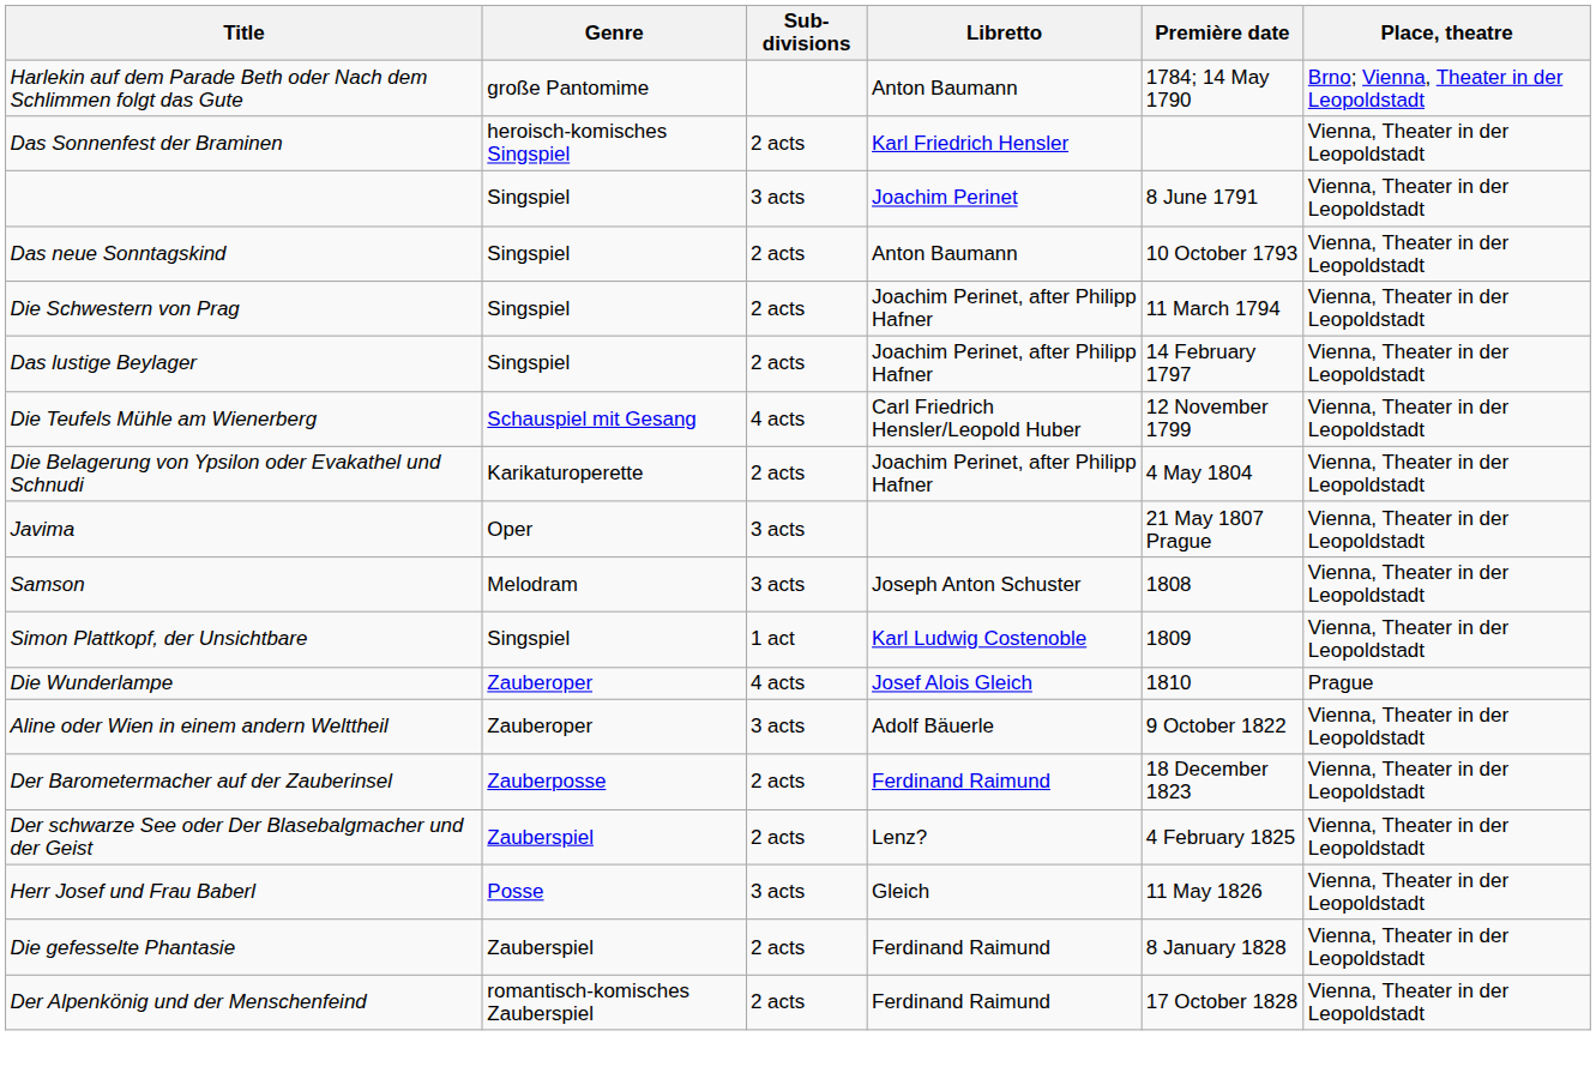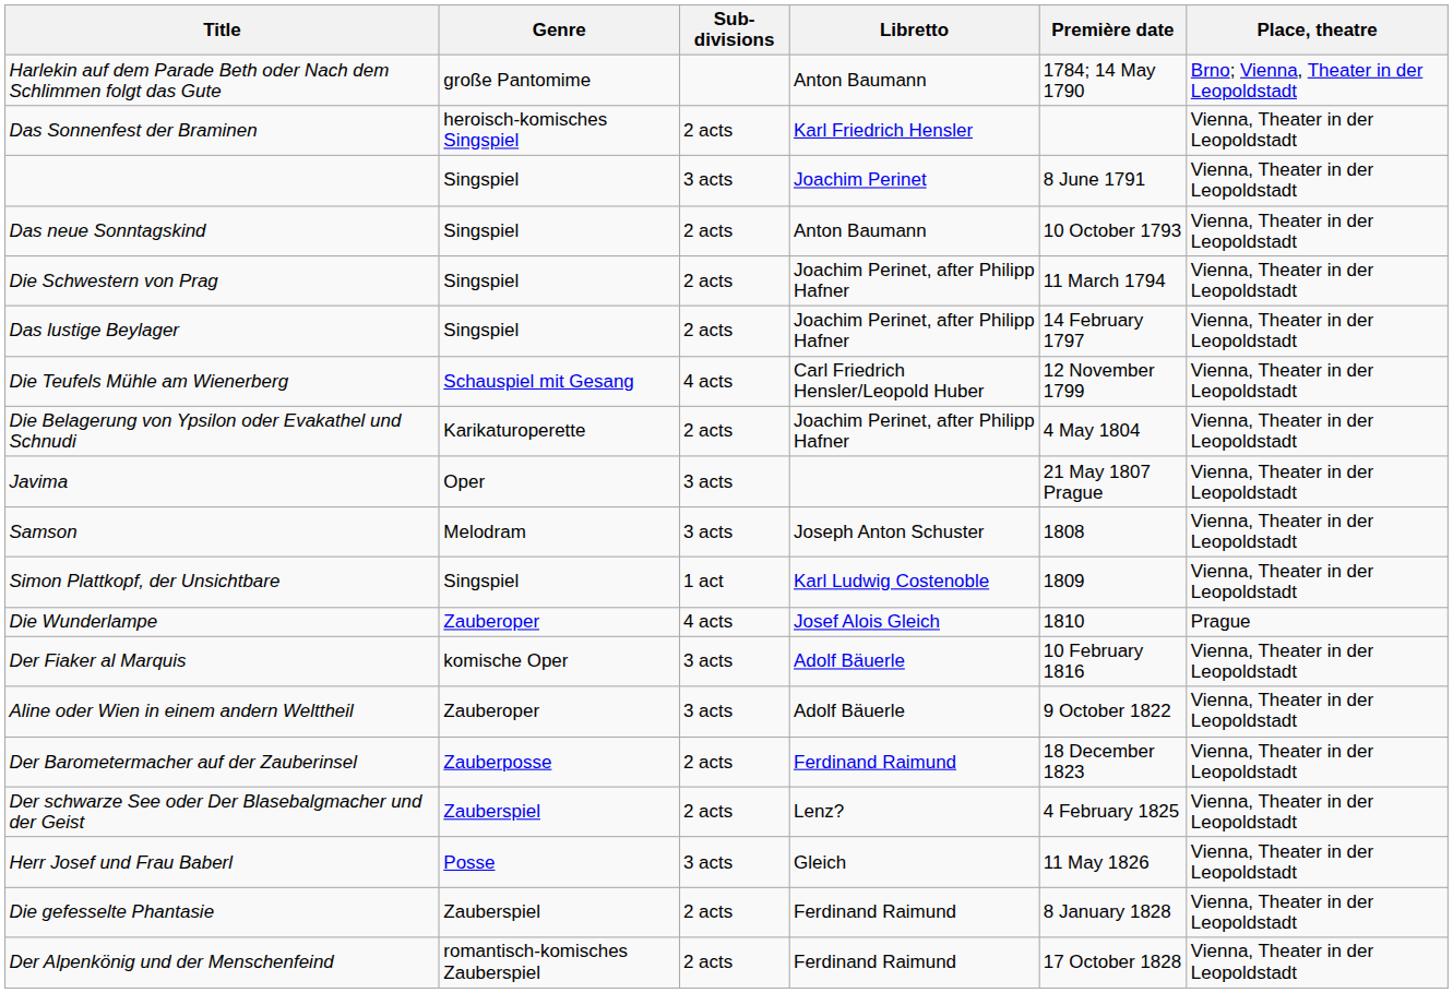+ row: Der Fiaker al Marquis | komische Oper | 3 acts | Adolf Bäuerle | 10 February 1816 | Vienna, Theater in der Leopoldstadt
